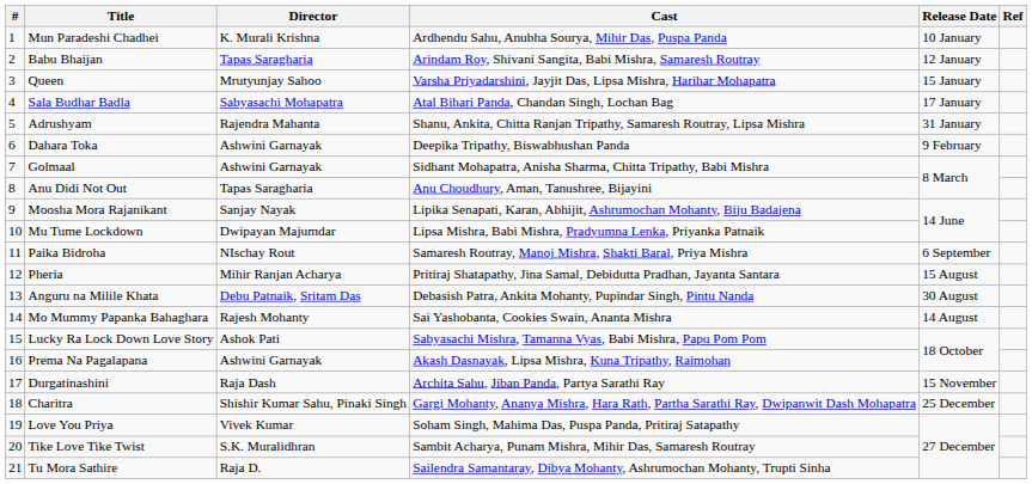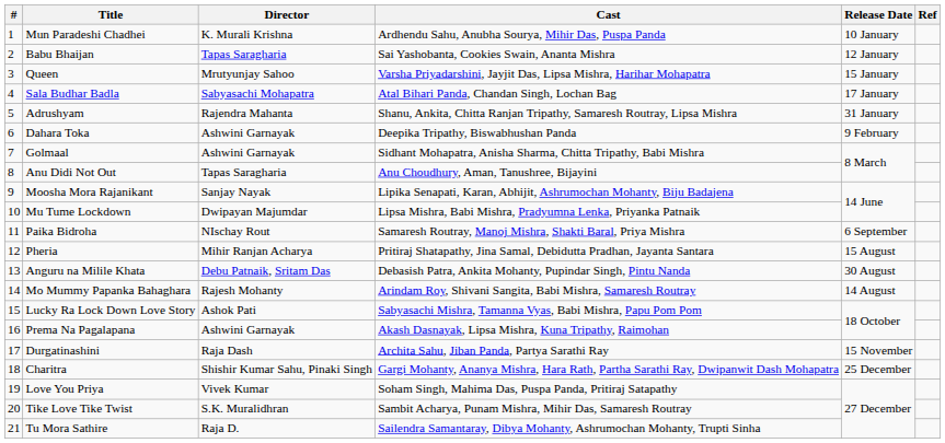Babu Bhaijan | Cast: Arindam Roy, Shivani Sangita, Babi Mishra, Samaresh Routray -> Sai Yashobanta, Cookies Swain, Ananta Mishra
Mo Mummy Papanka Bahaghara | Cast: Sai Yashobanta, Cookies Swain, Ananta Mishra -> Arindam Roy, Shivani Sangita, Babi Mishra, Samaresh Routray
